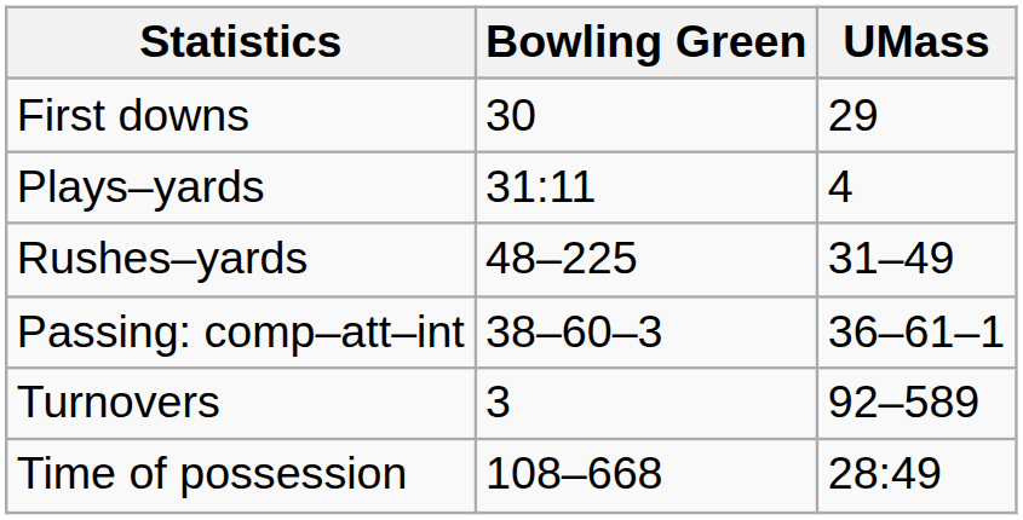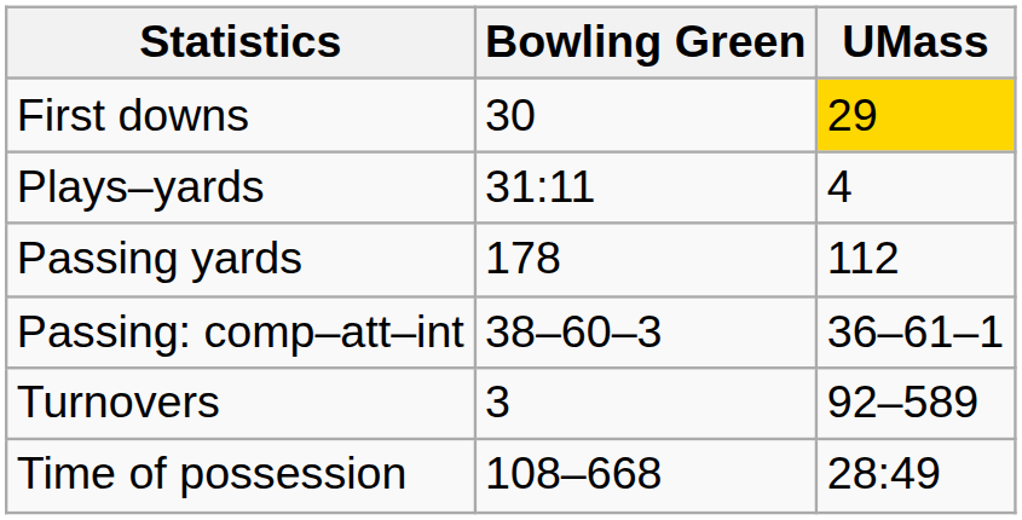First downs | UMass: no background -> gold background
- row: Rushes–yards | 48–225 | 31–49
+ row: Passing yards | 178 | 112
